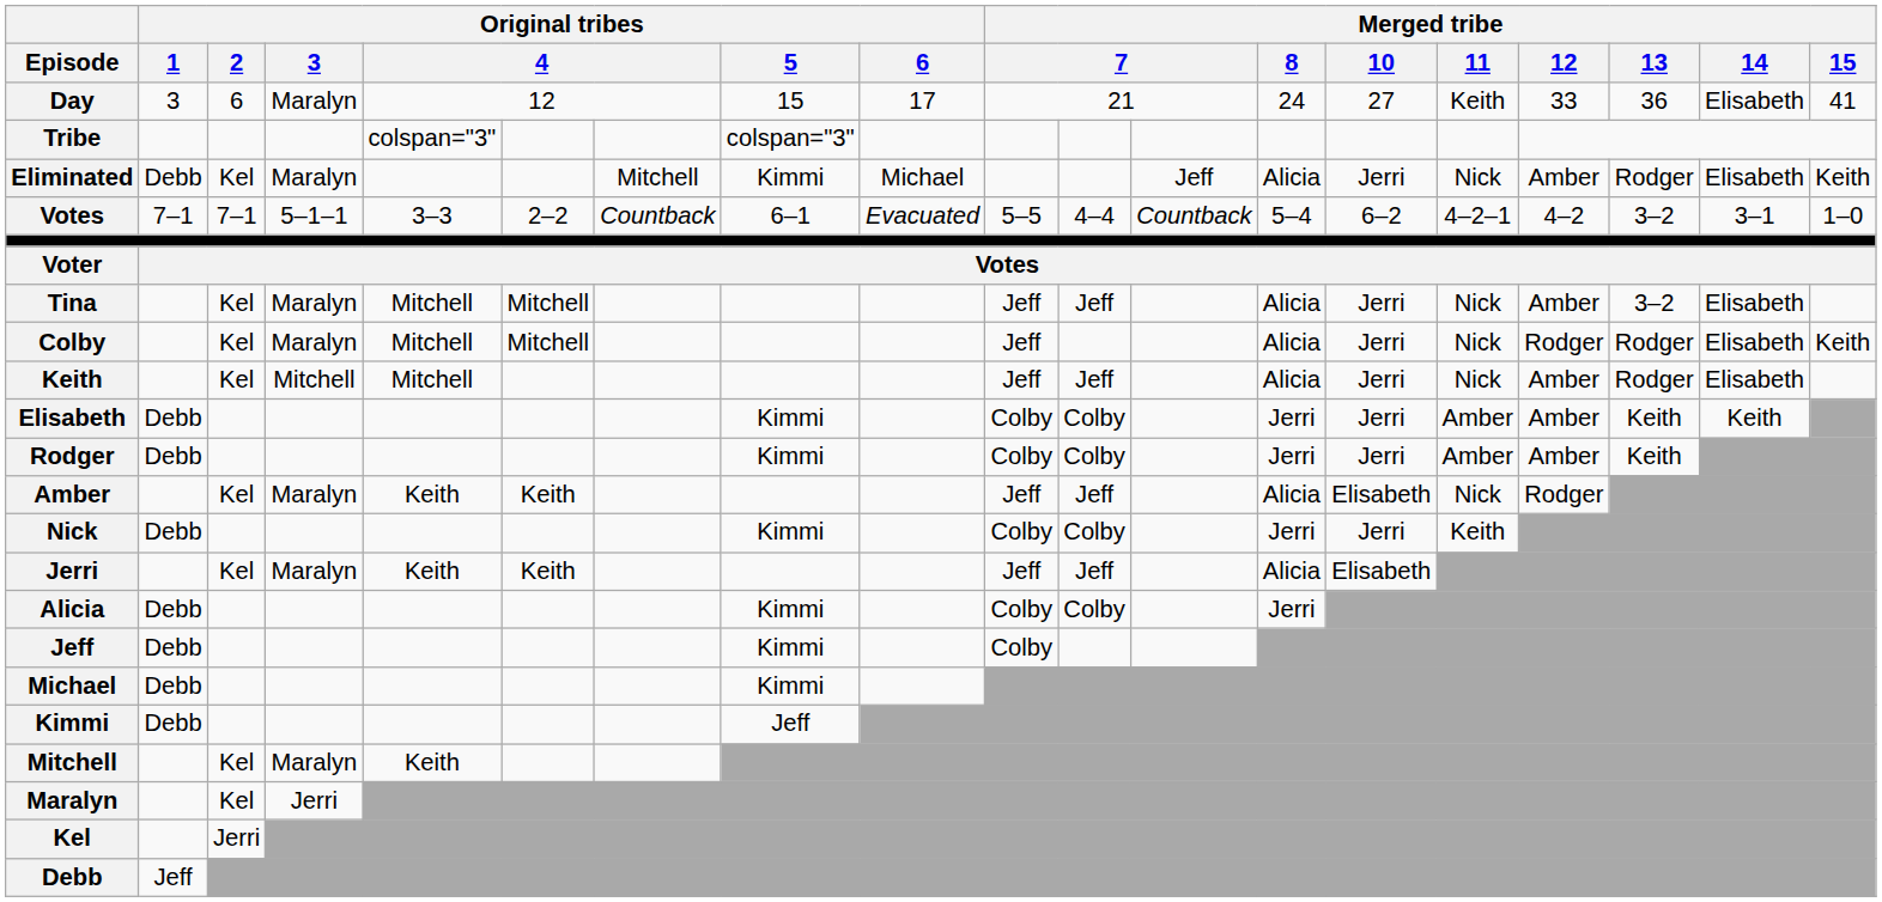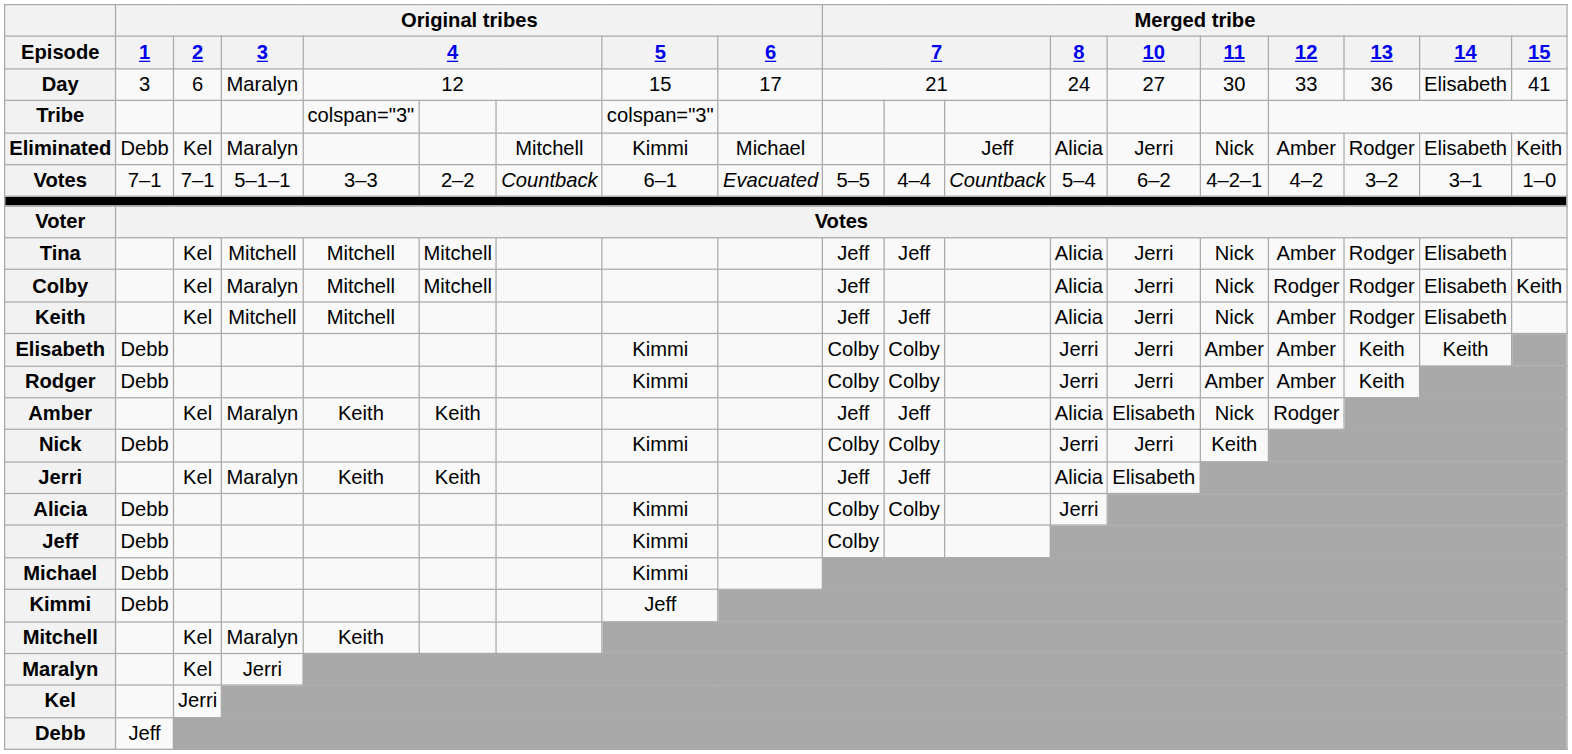Day | Merged tribe / 11: Keith -> 30
Tina | Original tribes / 3: Maralyn -> Mitchell
Tina | Merged tribe / 13: 3–2 -> Rodger
